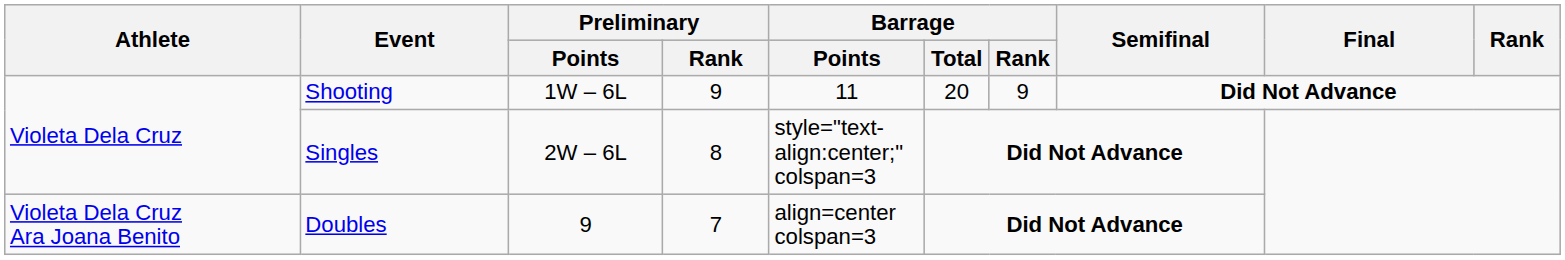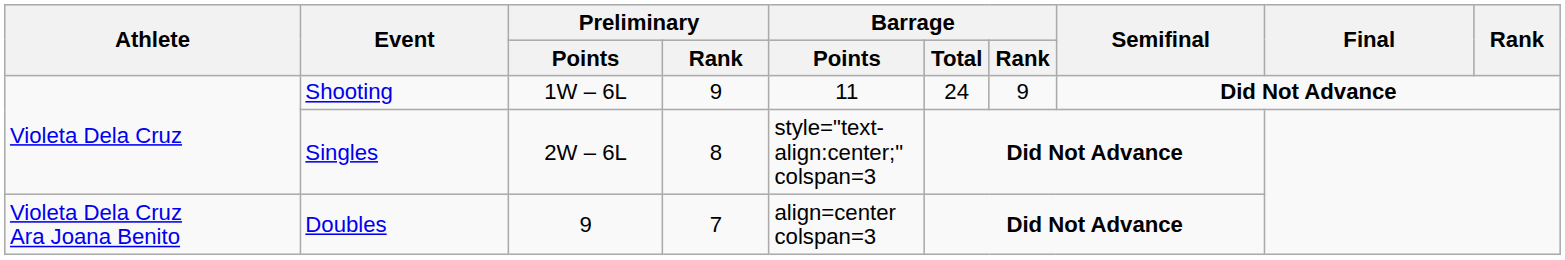Shooting | Barrage / Total: 20 -> 24
